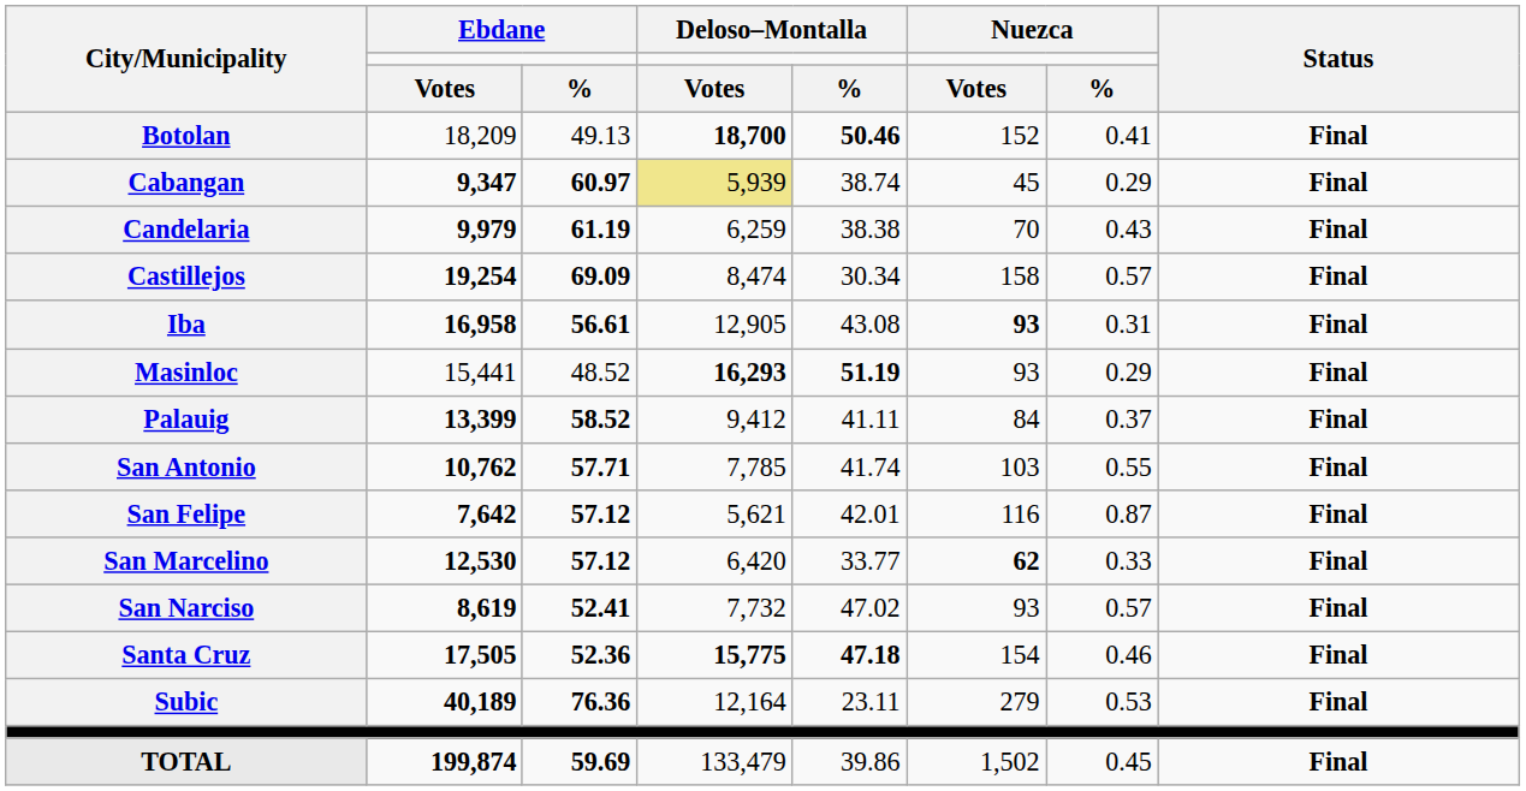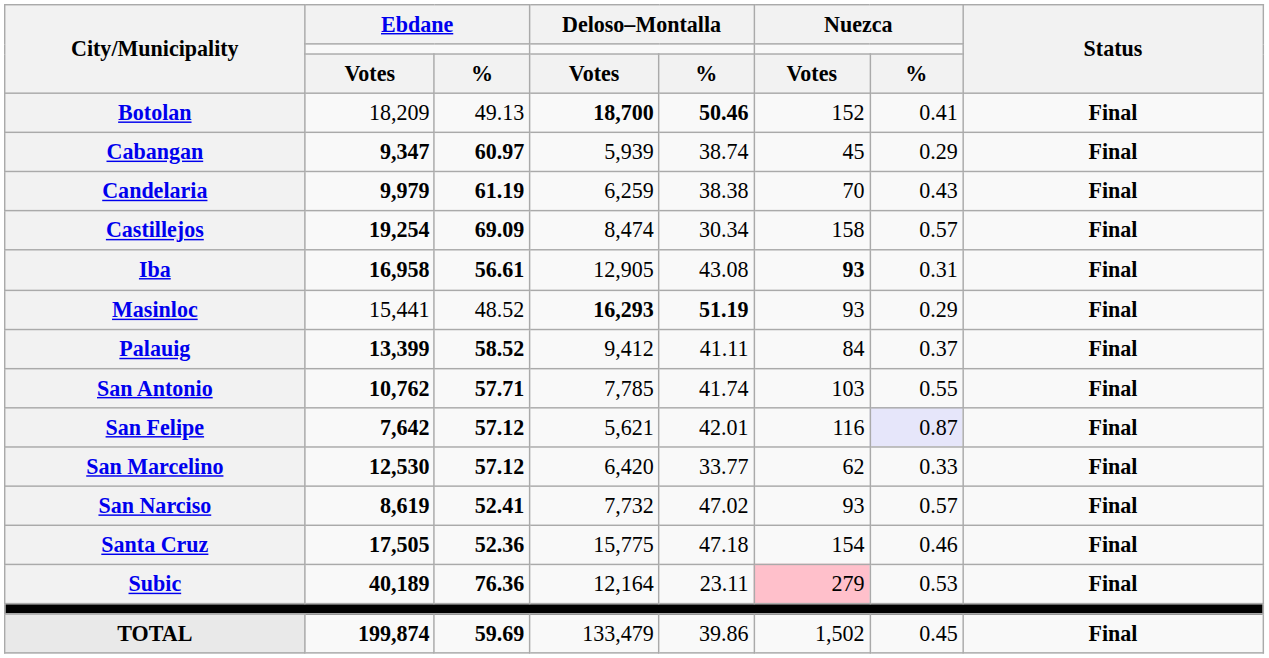Cabangan | column 4: khaki background -> no background
San Felipe | column 7: no background -> lavender background
San Marcelino | column 6: bold -> normal
Santa Cruz | column 4: bold -> normal
Santa Cruz | column 5: bold -> normal
Subic | column 6: no background -> pink background
